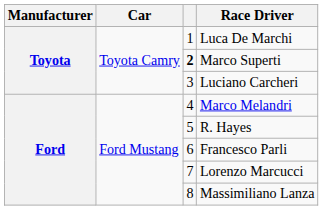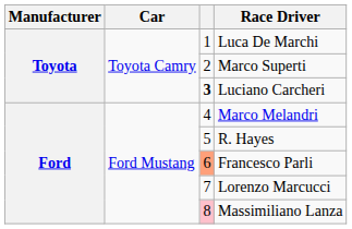Marco Superti | column 3: bold -> normal
Luciano Carcheri | column 3: normal -> bold
Francesco Parli | column 3: no background -> lightsalmon background
Massimiliano Lanza | column 3: no background -> pink background
